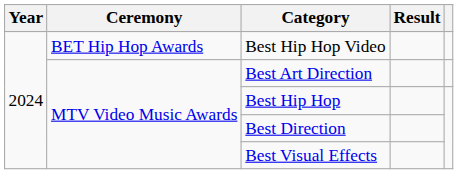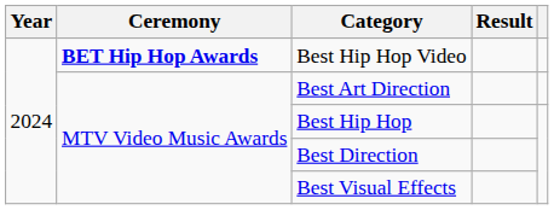Best Hip Hop Video | Ceremony: normal -> bold
